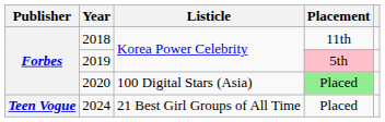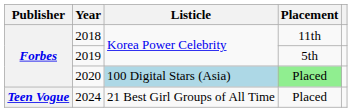2019 | Placement: pink background -> no background
2020 | Listicle: no background -> lightblue background
